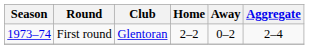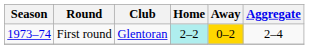First round | Home: no background -> paleturquoise background
First round | Away: no background -> gold background
